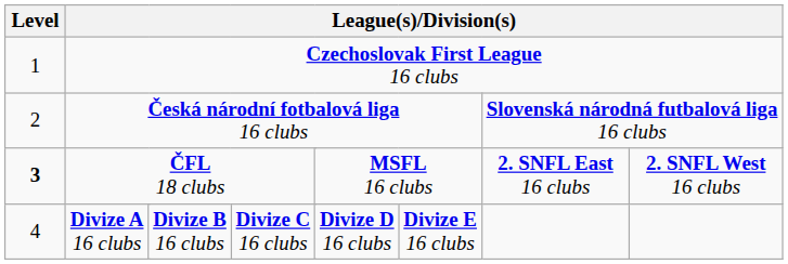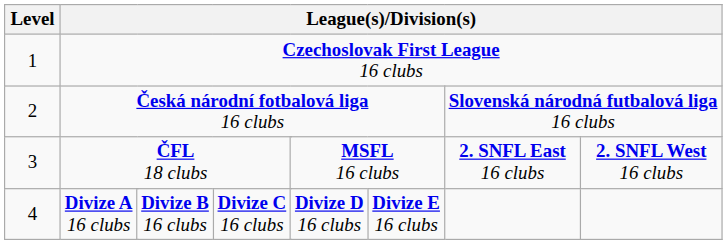ČFL 18 clubs | Level: bold -> normal
